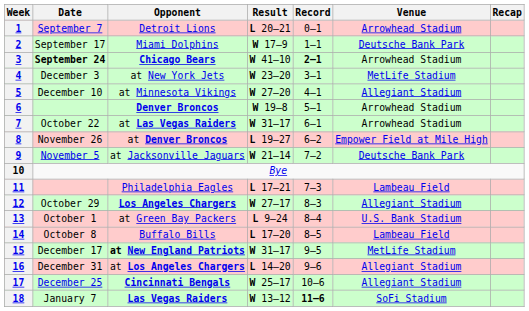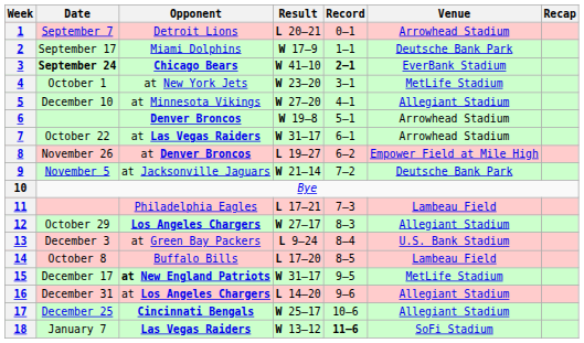3 | Venue: Arrowhead Stadium -> EverBank Stadium
4 | Date: December 3 -> October 1
13 | Date: October 1 -> December 3
